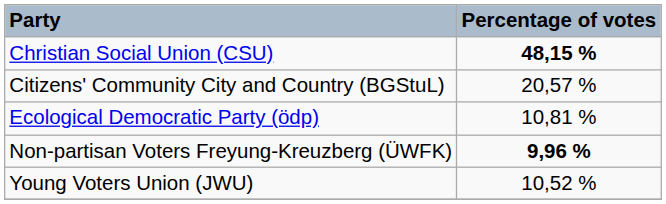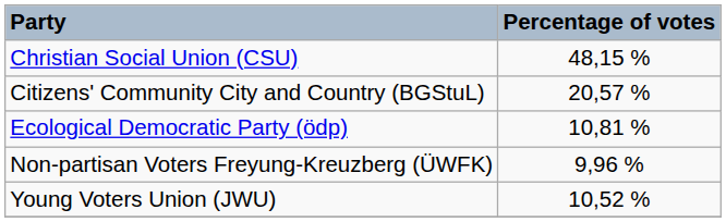Christian Social Union (CSU) | Percentage of votes: bold -> normal
Non-partisan Voters Freyung-Kreuzberg (ÜWFK) | Percentage of votes: bold -> normal
